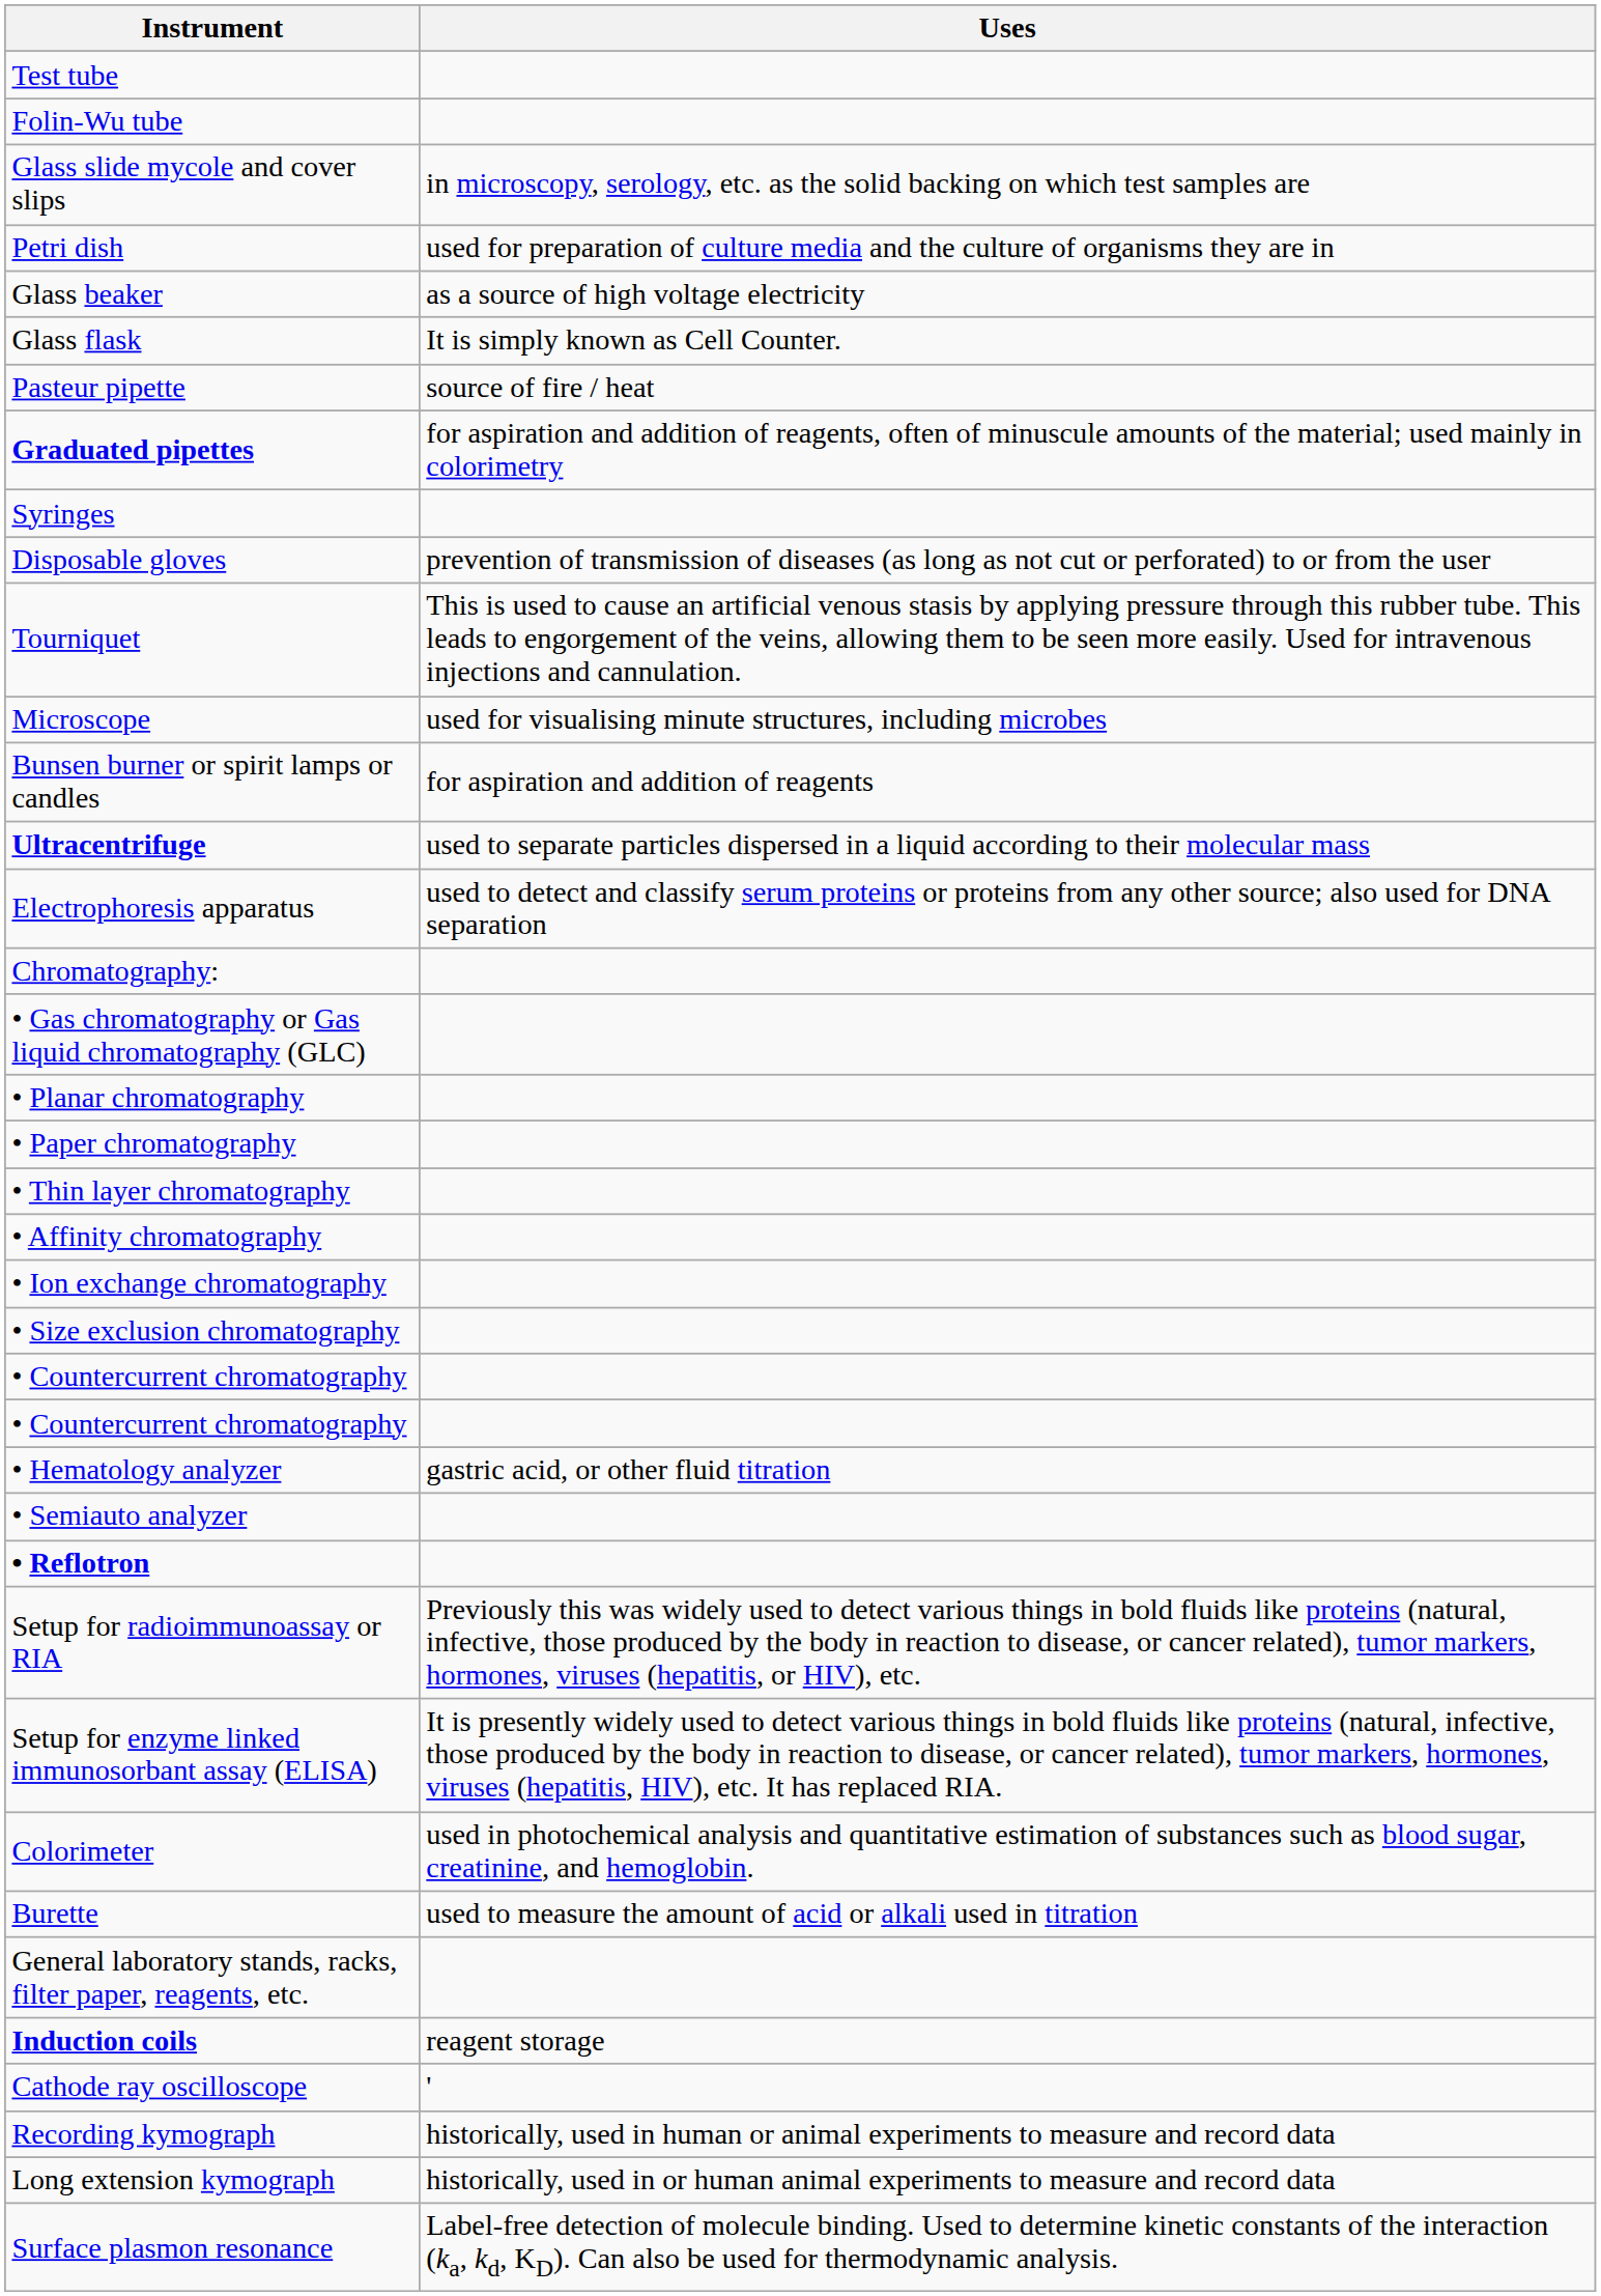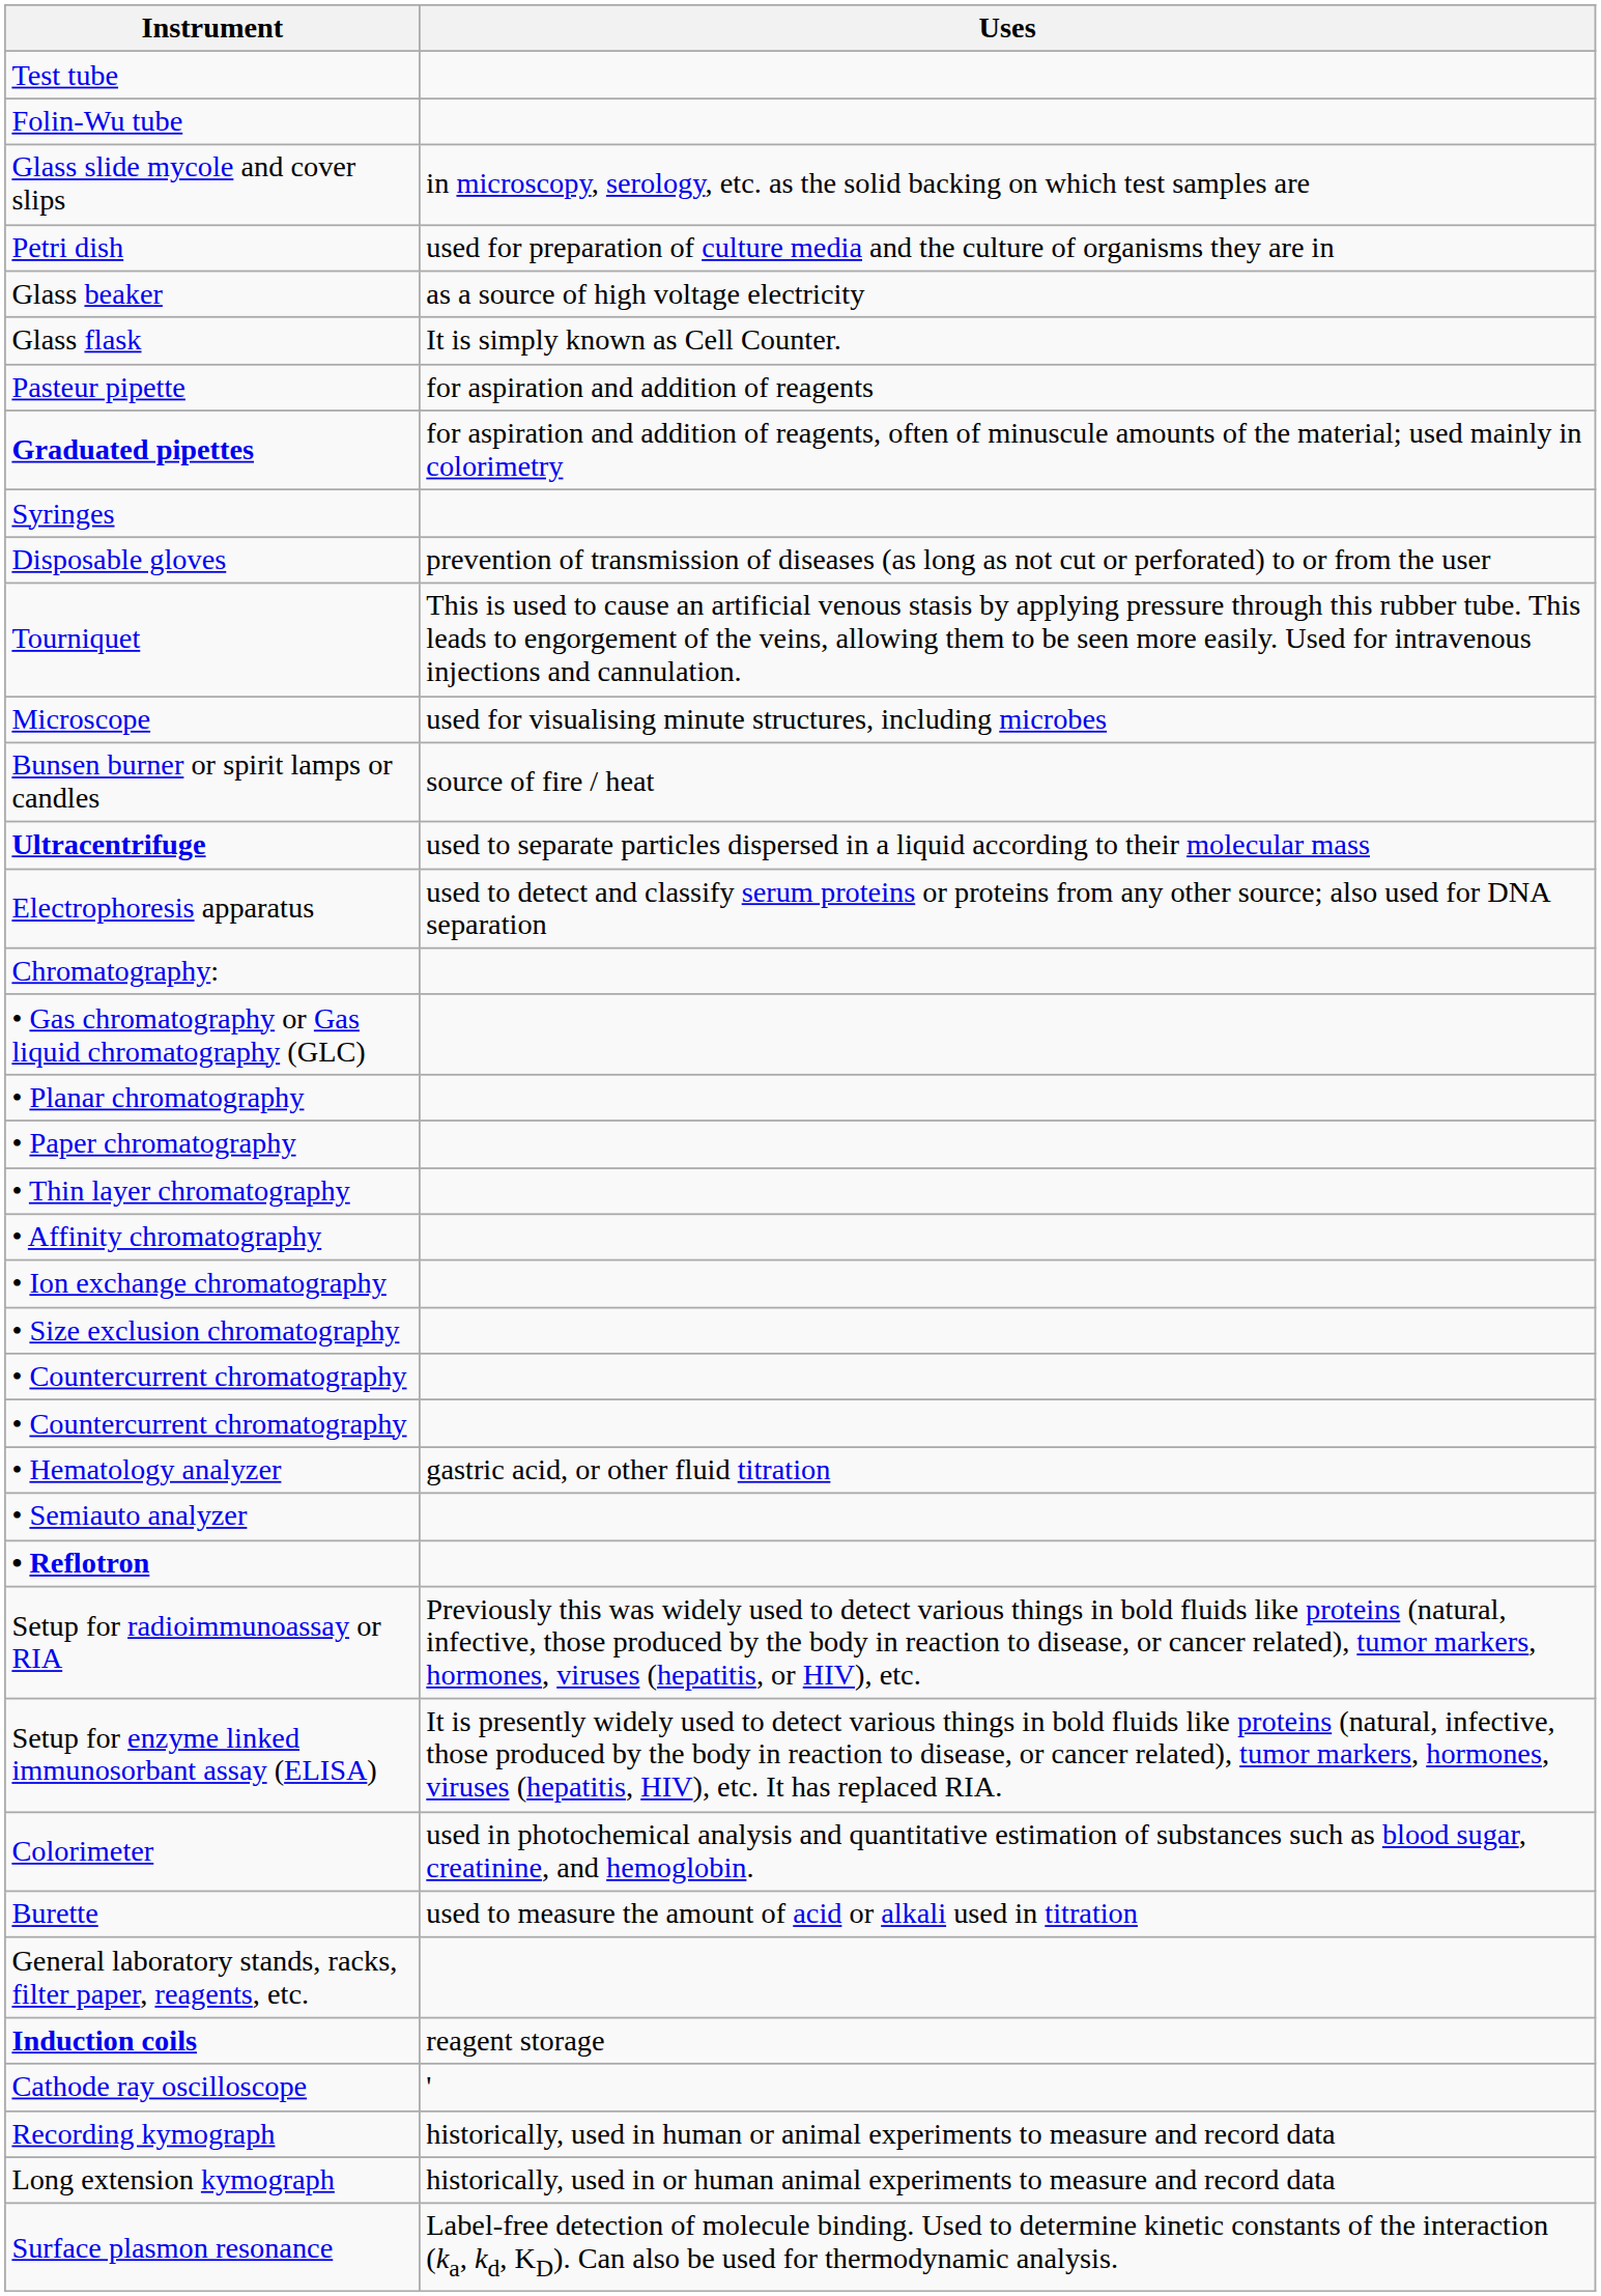row 8 | Uses: source of fire / heat -> for aspiration and addition of reagents
row 14 | Uses: for aspiration and addition of reagents -> source of fire / heat
